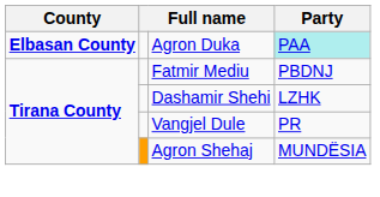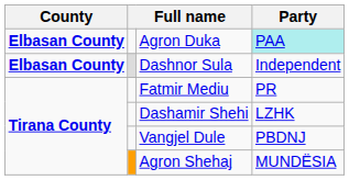+ row: Elbasan County | Dashnor Sula | Independent
Fatmir Mediu | Party: PBDNJ -> PR
Vangjel Dule | Party: PR -> PBDNJ
